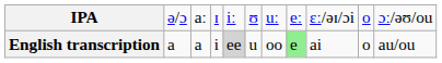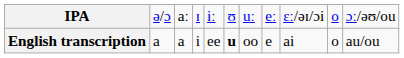English transcription | column 5: lightgrey background -> no background
English transcription | column 6: normal -> bold
English transcription | column 8: lightgreen background -> no background
